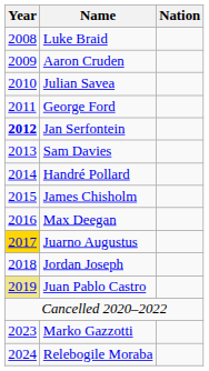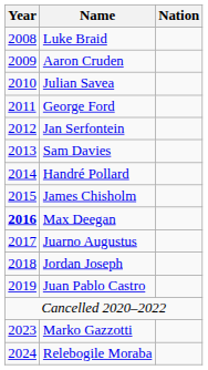Jan Serfontein | Year: bold -> normal
Max Deegan | Year: normal -> bold
Juarno Augustus | Year: gold background -> no background
Juan Pablo Castro | Year: khaki background -> no background
